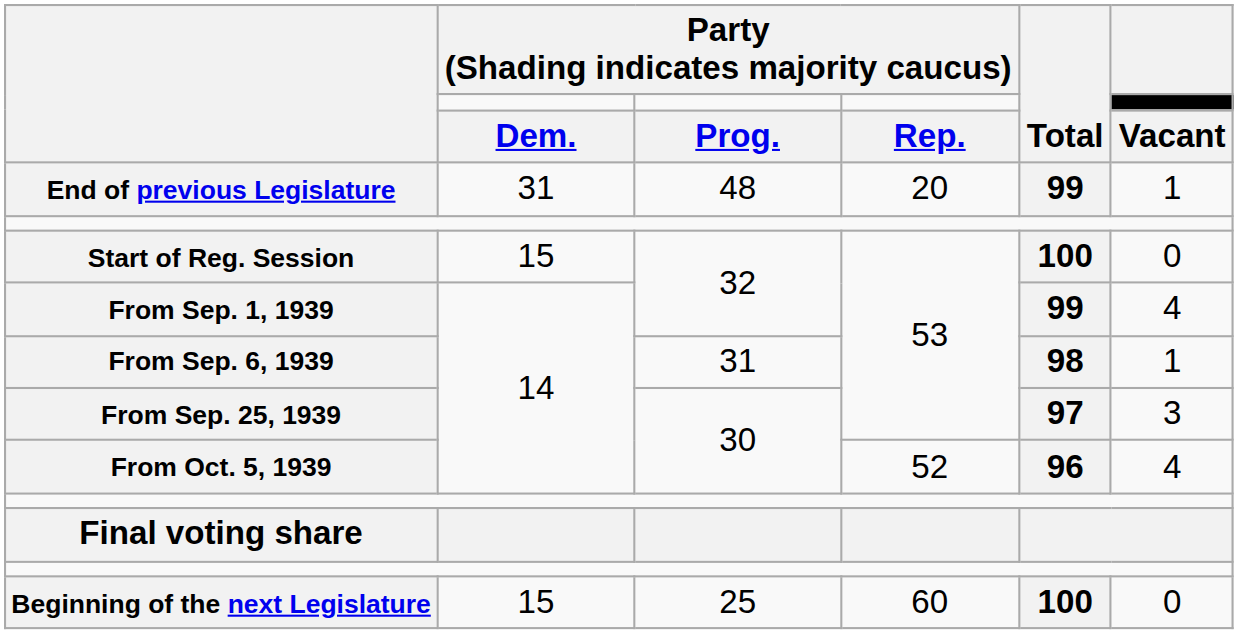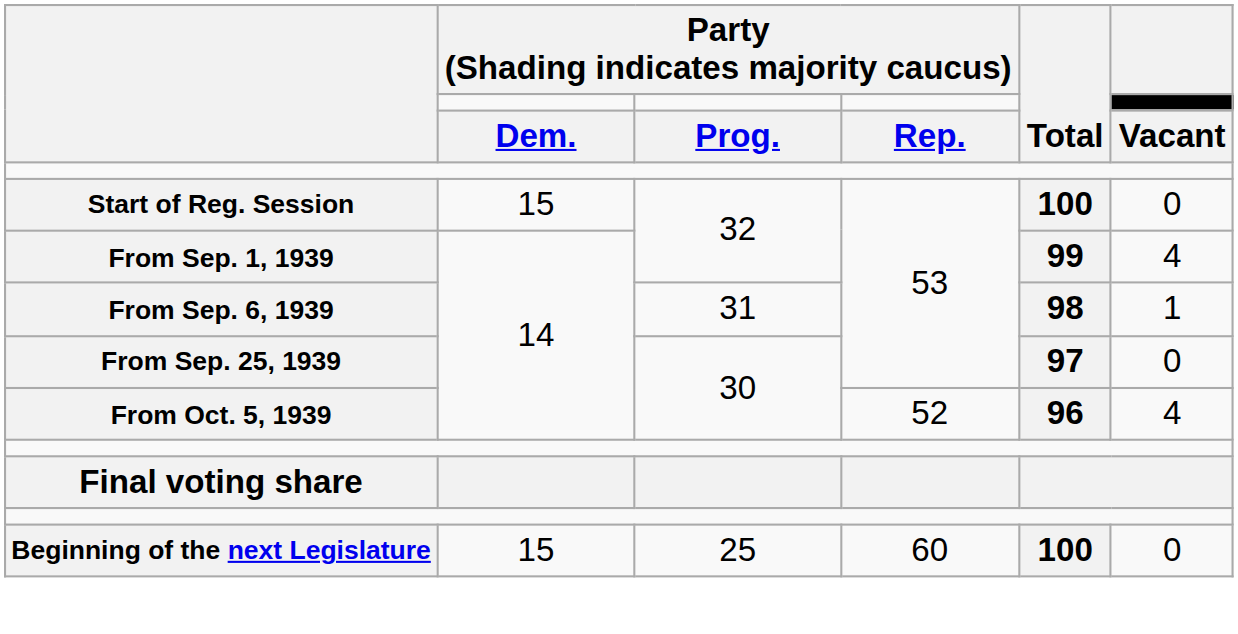- row: End of previous Legislature | 31 | 48 | 20 | 99 | 1
From Sep. 25, 1939 | column 6: 3 -> 0
